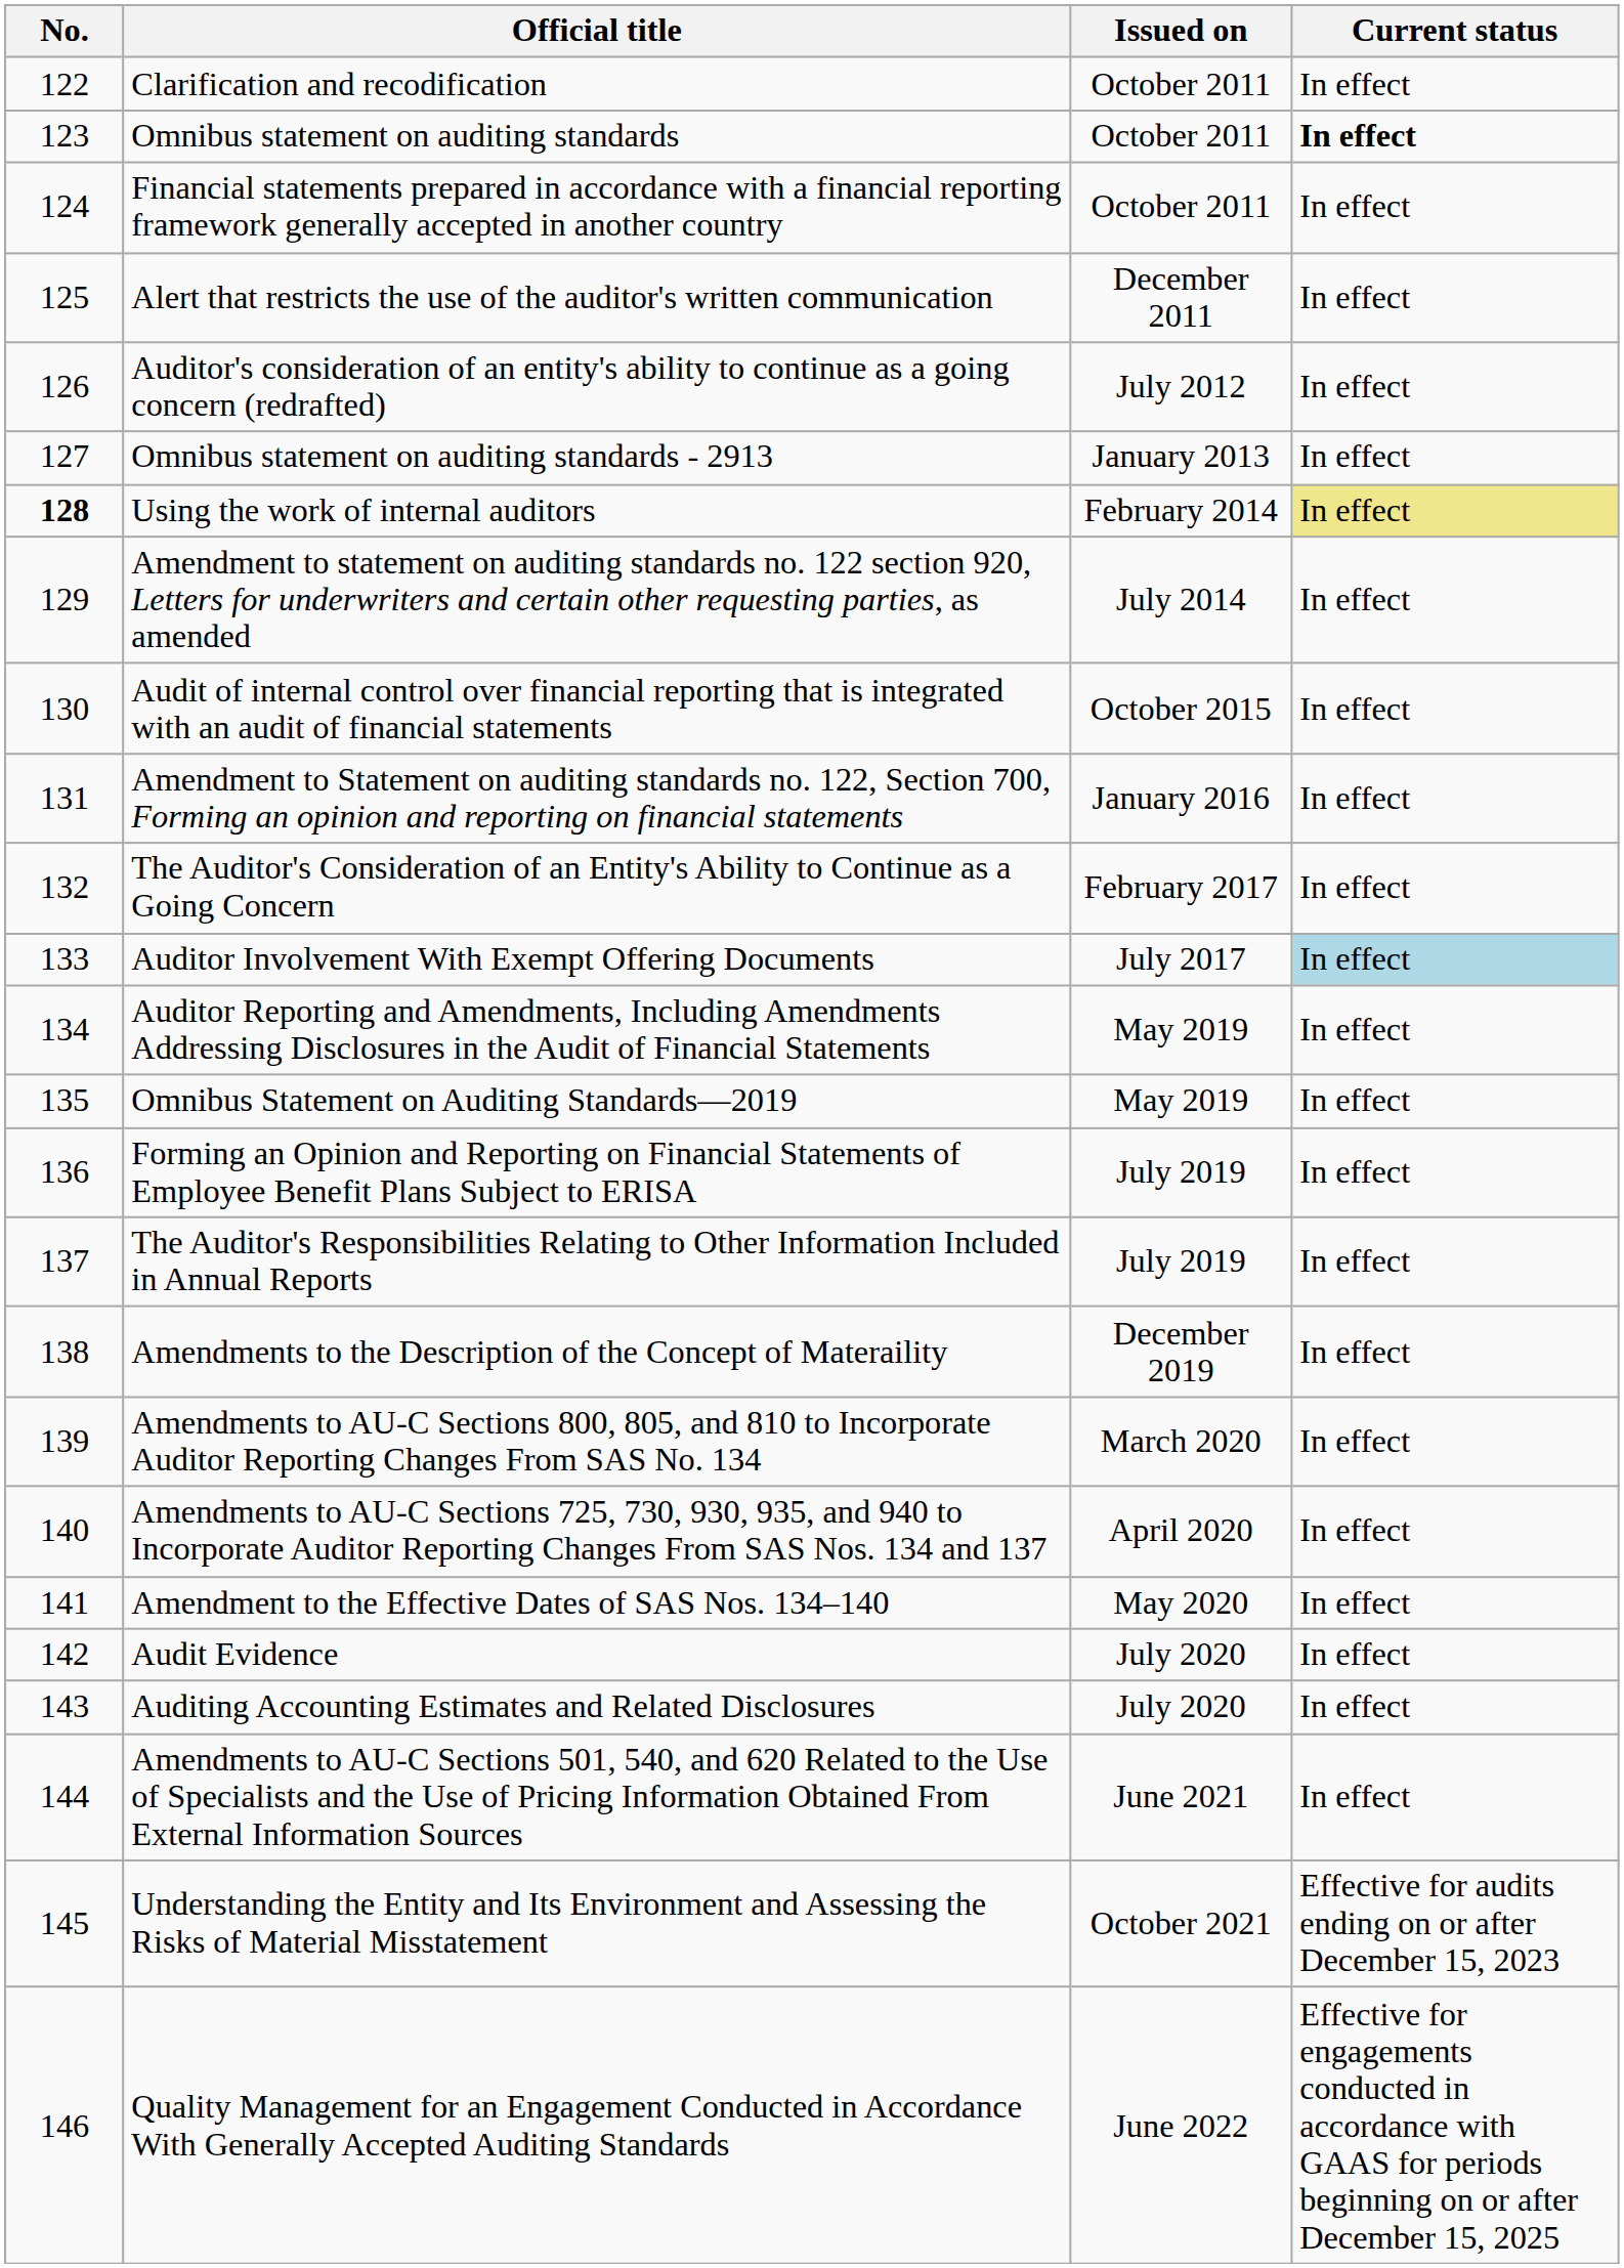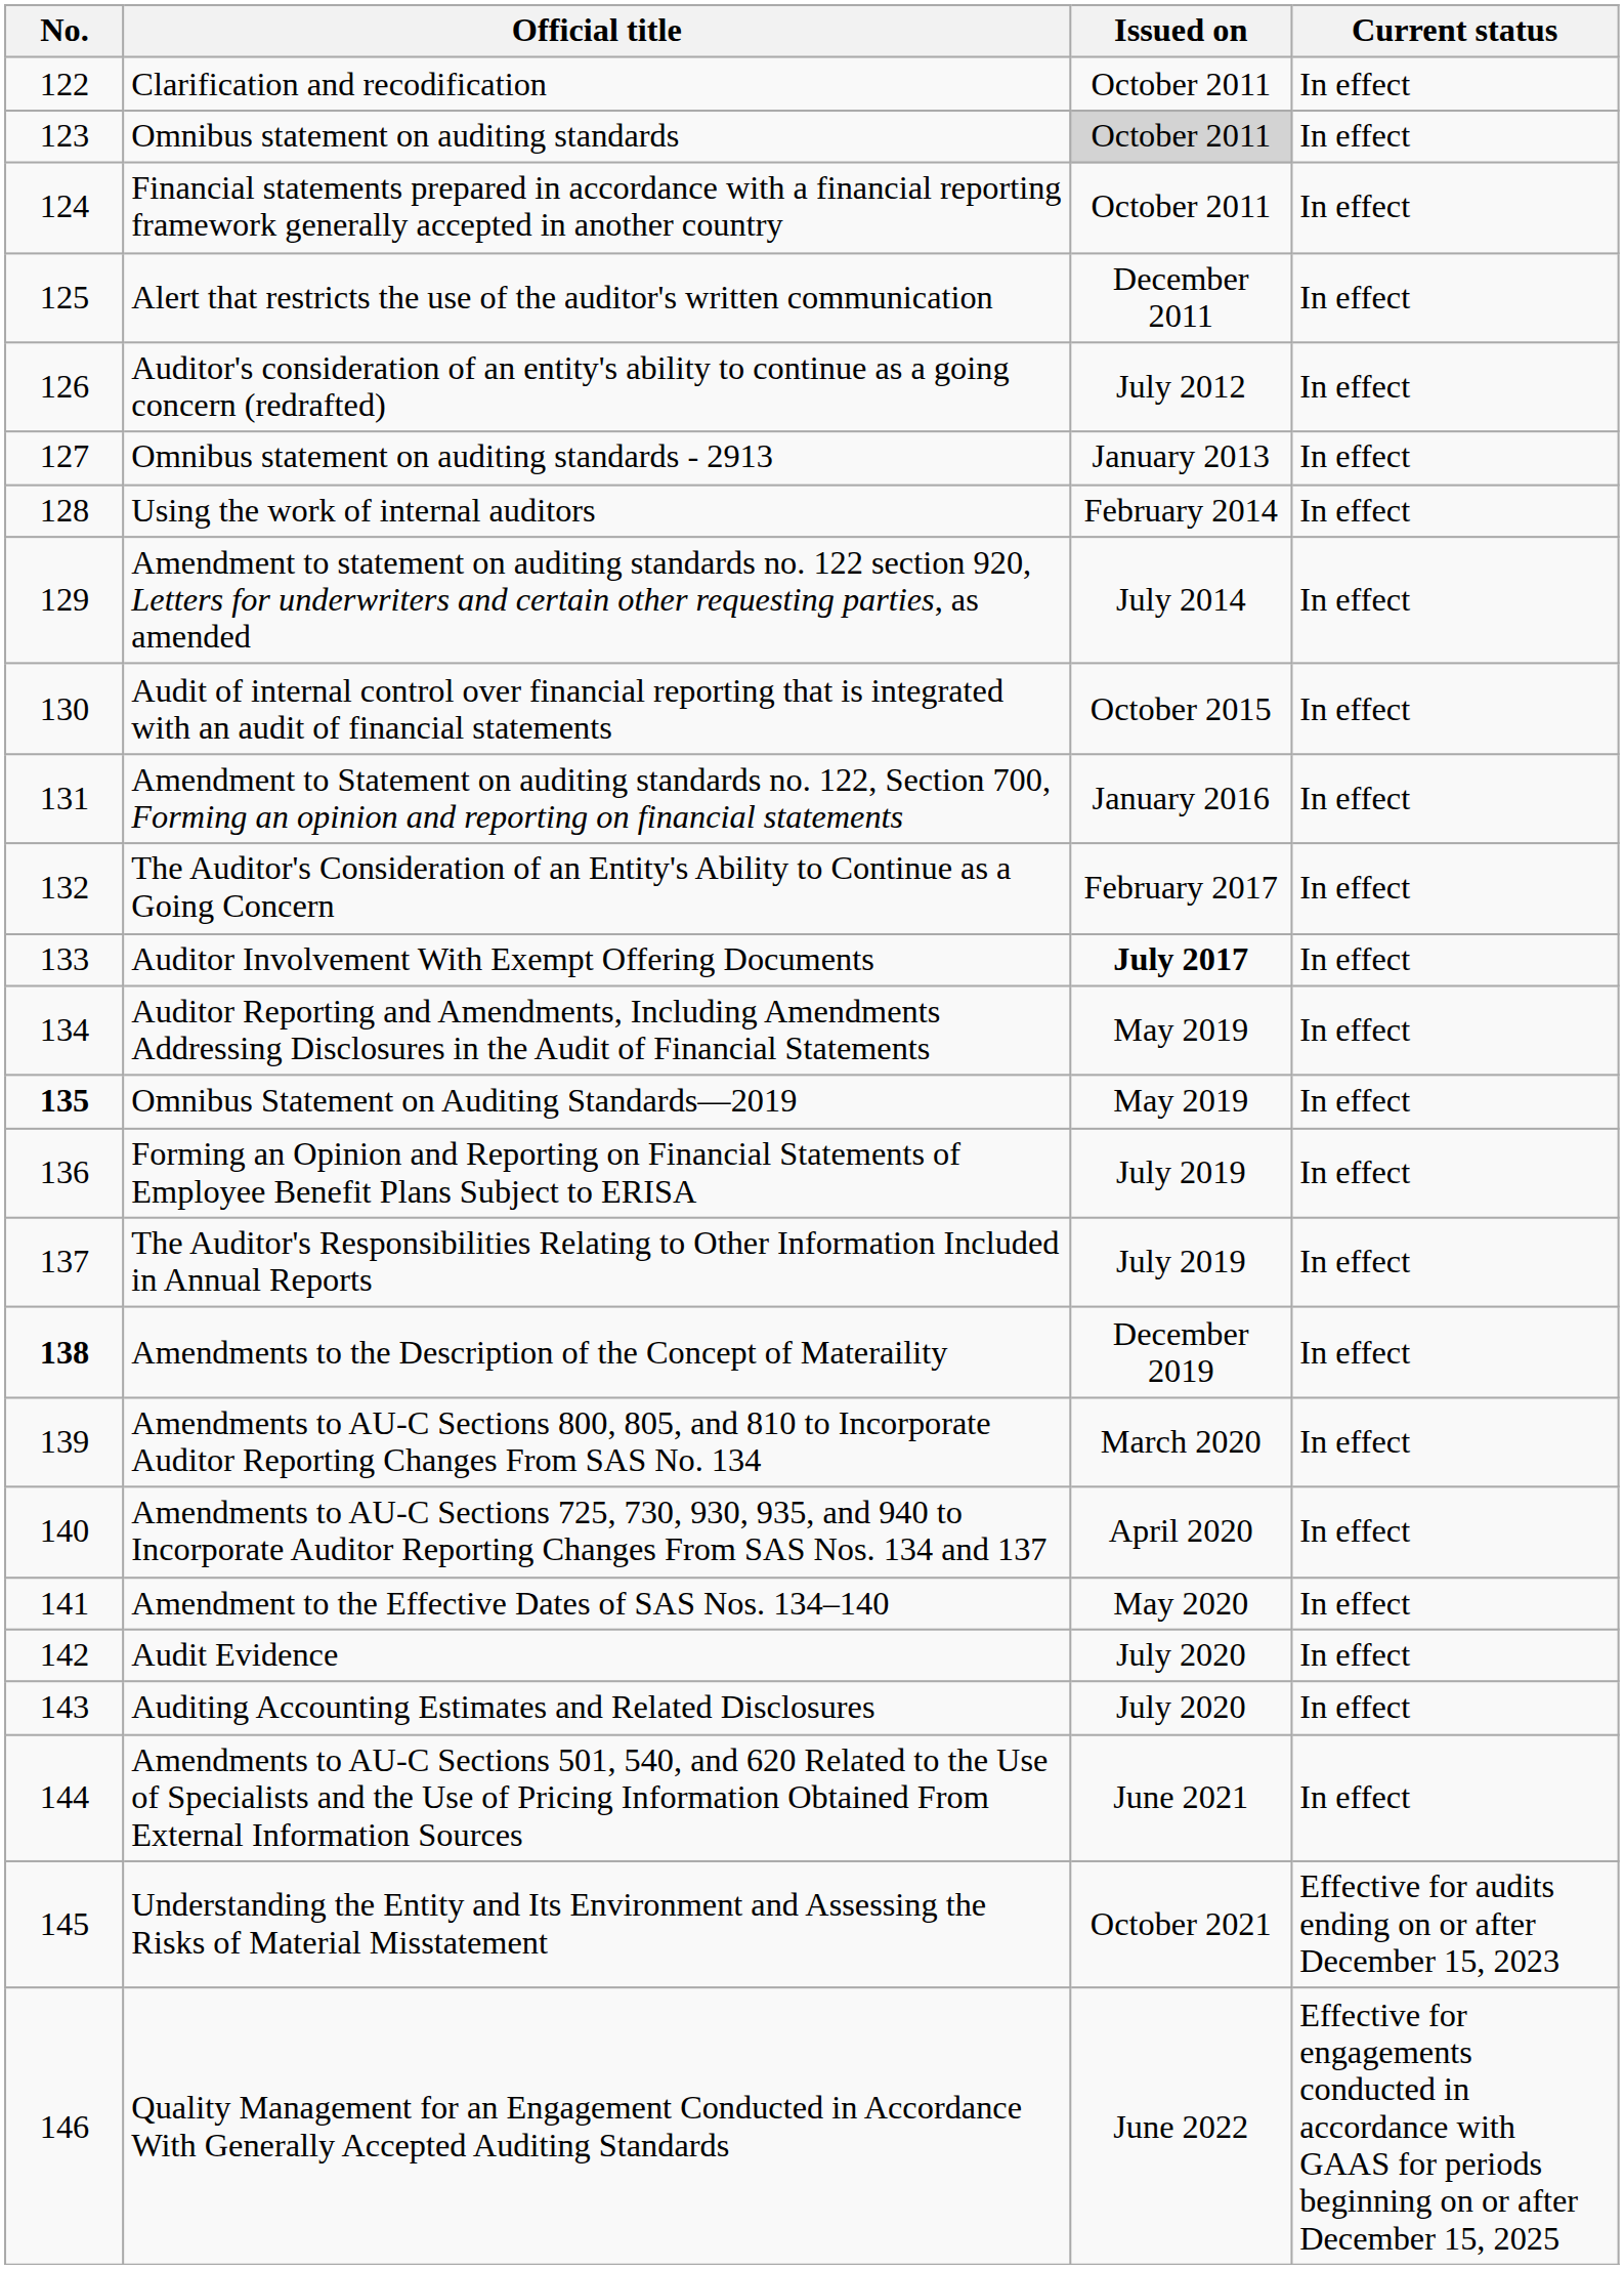Omnibus statement on auditing standards | Issued on: no background -> lightgrey background
Omnibus statement on auditing standards | Current status: bold -> normal
Using the work of internal auditors | No.: bold -> normal
Using the work of internal auditors | Current status: khaki background -> no background
Auditor Involvement With Exempt Offering Documents | Issued on: normal -> bold
Auditor Involvement With Exempt Offering Documents | Current status: lightblue background -> no background
Omnibus Statement on Auditing Standards—2019 | No.: normal -> bold
Amendments to the Description of the Concept of Materaility | No.: normal -> bold
